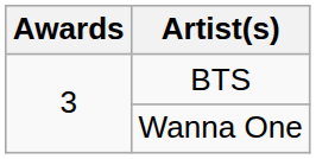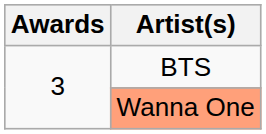Wanna One | Artist(s): no background -> lightsalmon background
